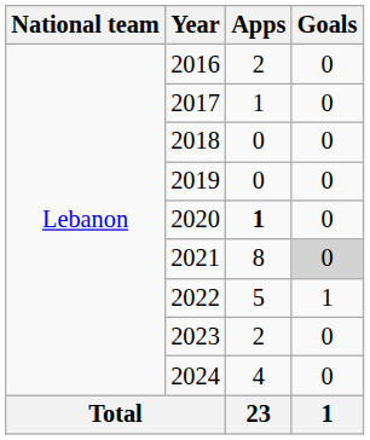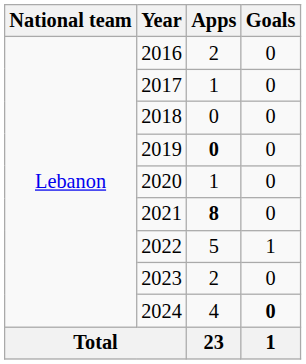2019 | Apps: normal -> bold
2020 | Apps: bold -> normal
2021 | Apps: normal -> bold
2021 | Goals: lightgrey background -> no background
2024 | Goals: normal -> bold
